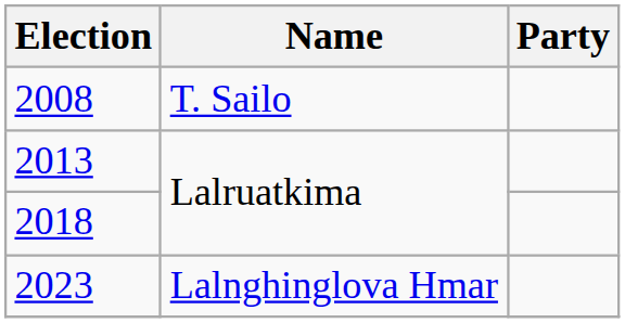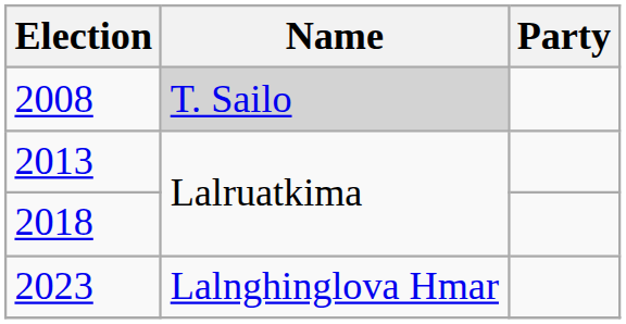2008 | Name: no background -> lightgrey background
